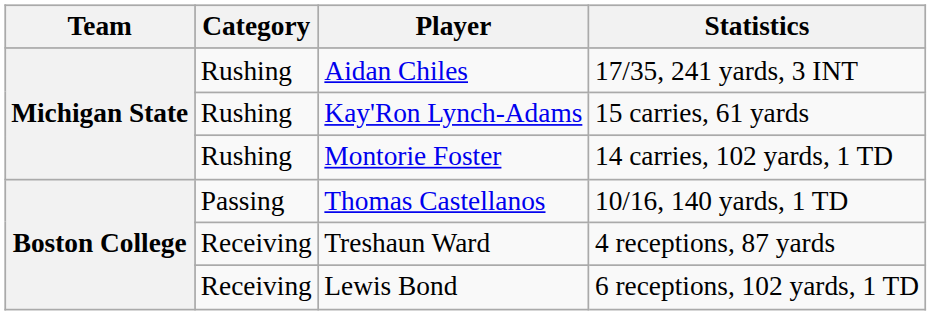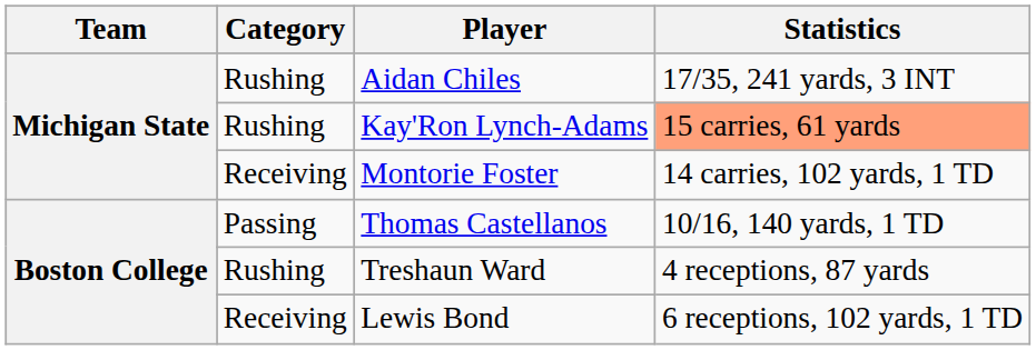Kay'Ron Lynch-Adams | Statistics: no background -> lightsalmon background
Montorie Foster | Category: Rushing -> Receiving
Treshaun Ward | Category: Receiving -> Rushing
